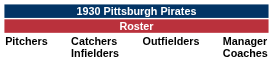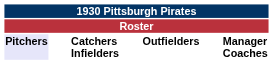Pitchers | column 1: no background -> lavender background
